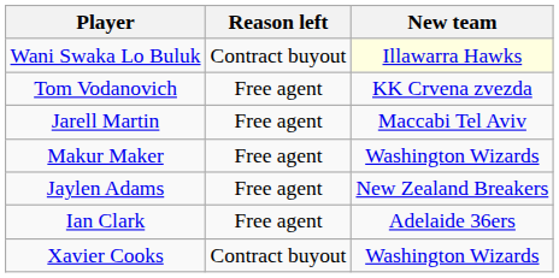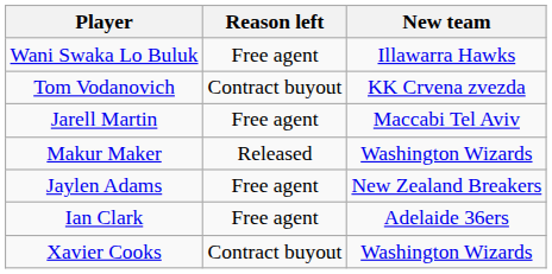Wani Swaka Lo Buluk | Reason left: Contract buyout -> Free agent
Wani Swaka Lo Buluk | New team: lightyellow background -> no background
Tom Vodanovich | Reason left: Free agent -> Contract buyout
Makur Maker | Reason left: Free agent -> Released
